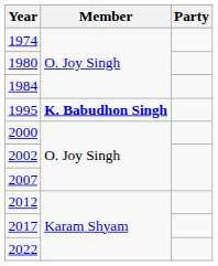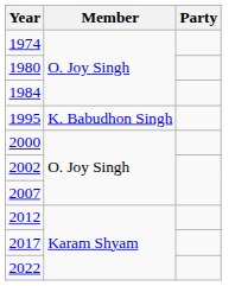1995 | Member: bold -> normal
